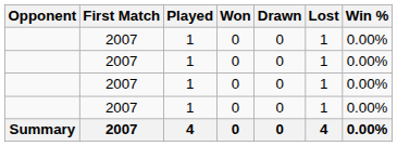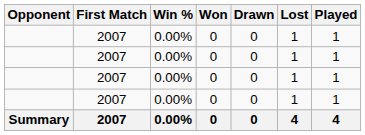columns swapped: Played <-> Win %
